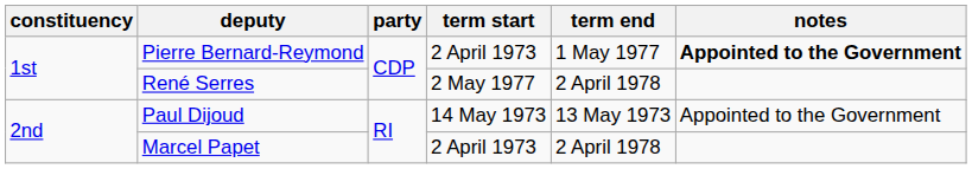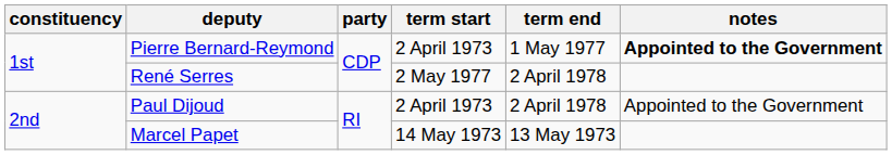Paul Dijoud | term start: 14 May 1973 -> 2 April 1973
Paul Dijoud | term end: 13 May 1973 -> 2 April 1978
Marcel Papet | term start: 2 April 1973 -> 14 May 1973
Marcel Papet | term end: 2 April 1978 -> 13 May 1973
